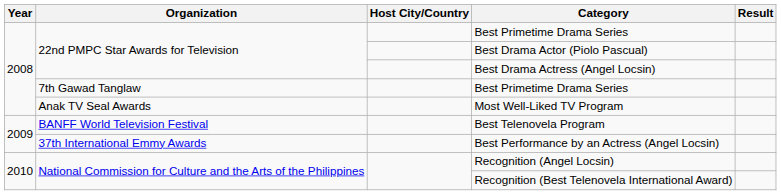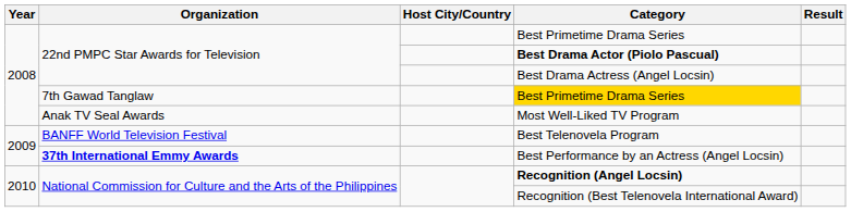Best Drama Actor (Piolo Pascual) | Category: normal -> bold
7th Gawad Tanglaw / Best Primetime Drama Series | Category: no background -> gold background
Best Performance by an Actress (Angel Locsin) | Organization: normal -> bold
Recognition (Angel Locsin) | Category: normal -> bold
